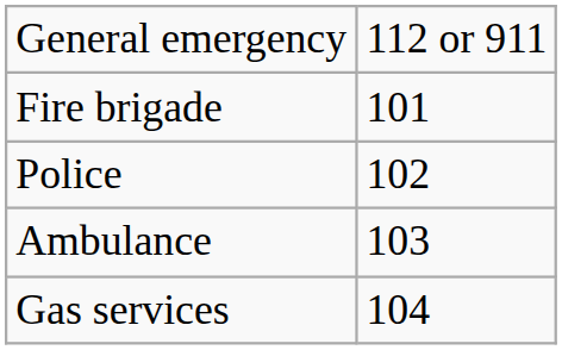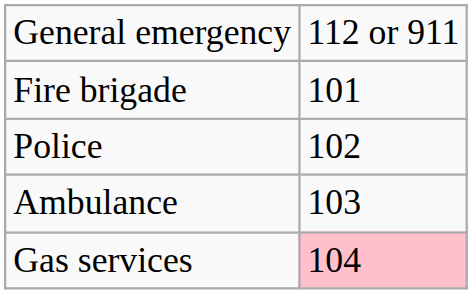Gas services | column 2: no background -> pink background
